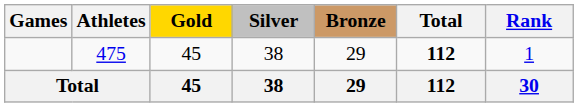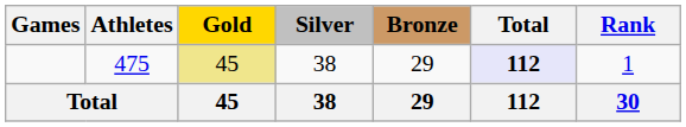row 2 | Gold: no background -> khaki background
row 2 | Total: no background -> lavender background
